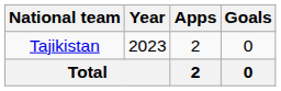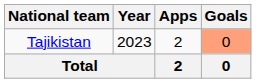Tajikistan | Goals: no background -> lightsalmon background
